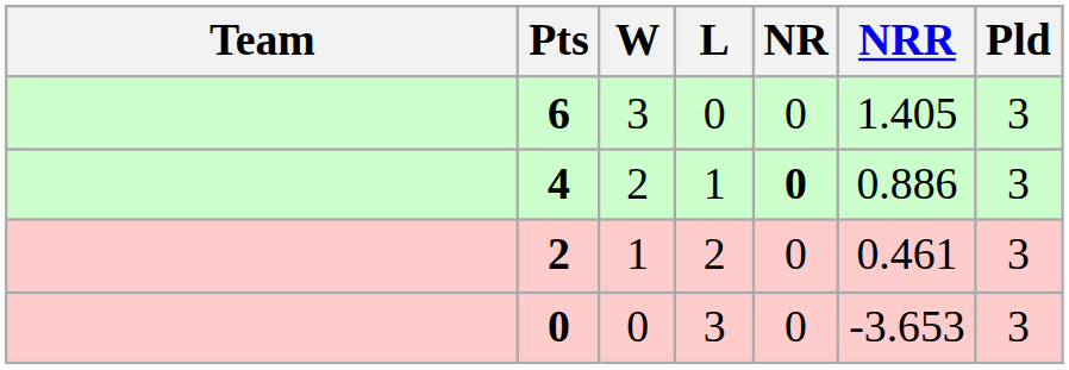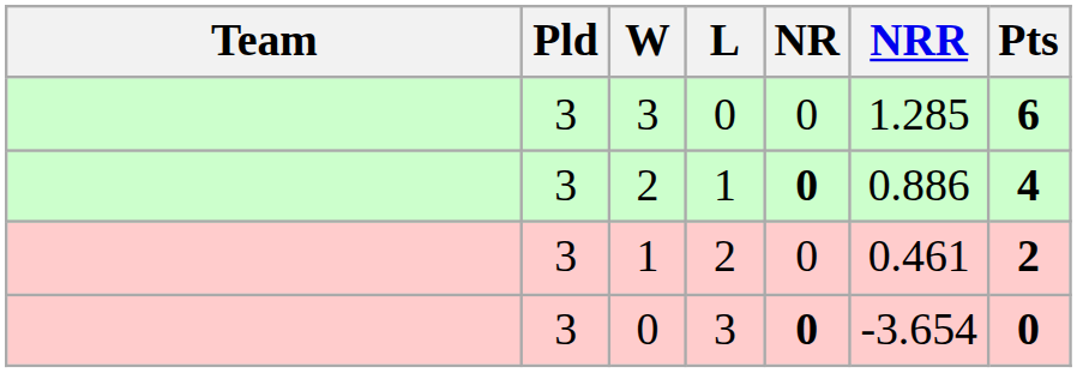columns swapped: Pld <-> Pts
row 2 | NRR: 1.405 -> 1.285
row 5 | NR: normal -> bold
row 5 | NRR: -3.653 -> -3.654
